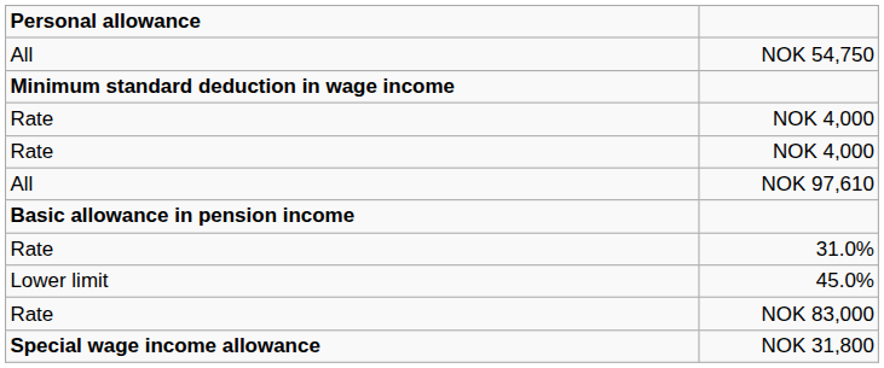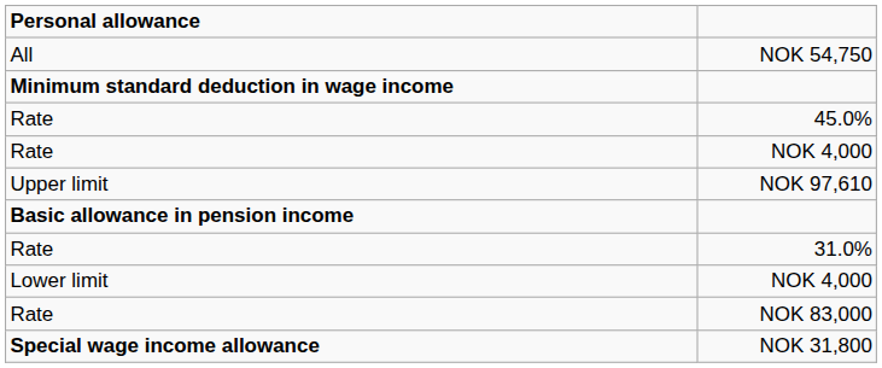row 4 | column 2: NOK 4,000 -> 45.0%
row 6 | Personal allowance: All -> Upper limit
row 9 | column 2: 45.0% -> NOK 4,000
